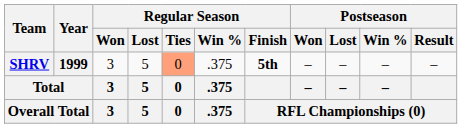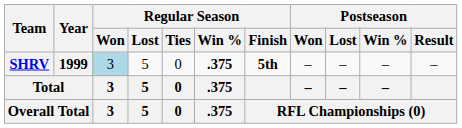SHRV | Regular Season / Won: no background -> lightblue background
SHRV | Regular Season / Ties: lightsalmon background -> no background
SHRV | Regular Season / Win %: normal -> bold
